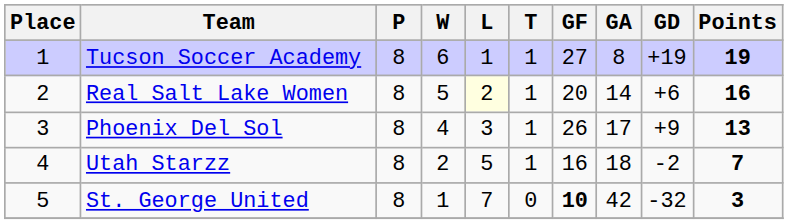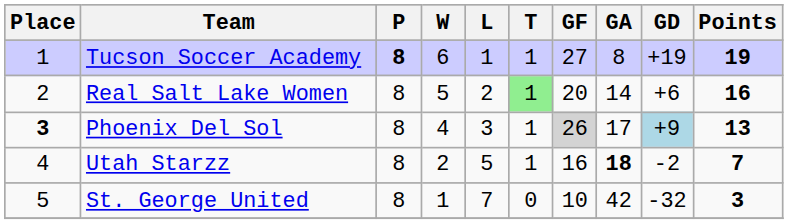Tucson Soccer Academy | P: normal -> bold
Real Salt Lake Women | L: lightyellow background -> no background
Real Salt Lake Women | T: no background -> lightgreen background
Phoenix Del Sol | Place: normal -> bold
Phoenix Del Sol | GF: no background -> lightgrey background
Phoenix Del Sol | GD: no background -> lightblue background
Utah Starzz | GA: normal -> bold
St. George United | GF: bold -> normal
